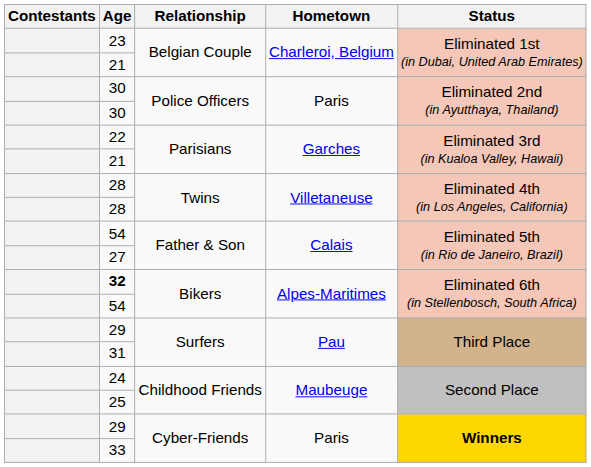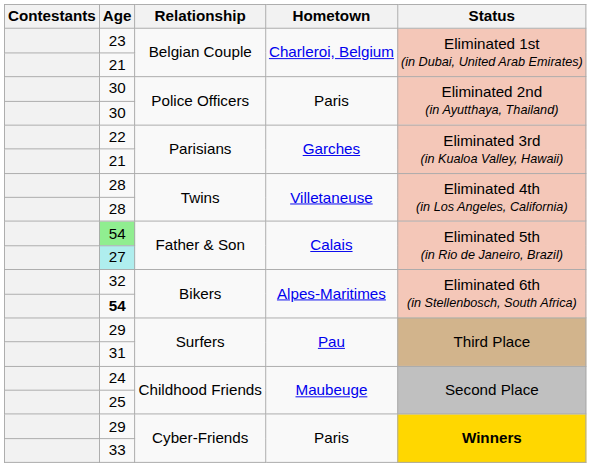54 / Father & Son | Age: no background -> lightgreen background
27 | Age: no background -> paleturquoise background
32 | Age: bold -> normal
54 / Bikers | Age: normal -> bold
